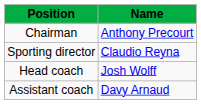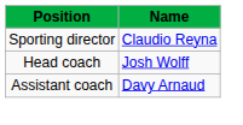- row: Chairman | Anthony Precourt
